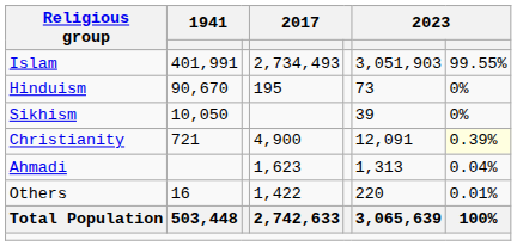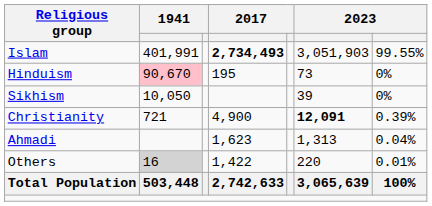Islam | column 4: normal -> bold
Hinduism | column 2: no background -> pink background
Christianity | column 6: normal -> bold
Christianity | column 7: lightyellow background -> no background
Others | column 2: no background -> lightgrey background
